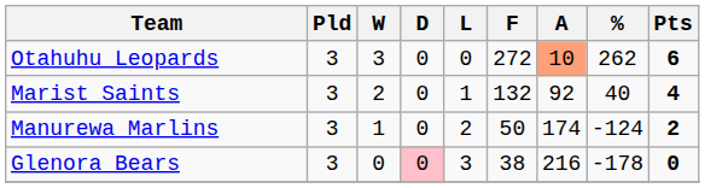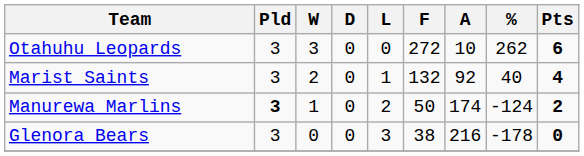Otahuhu Leopards | A: lightsalmon background -> no background
Manurewa Marlins | Pld: normal -> bold
Glenora Bears | D: pink background -> no background
